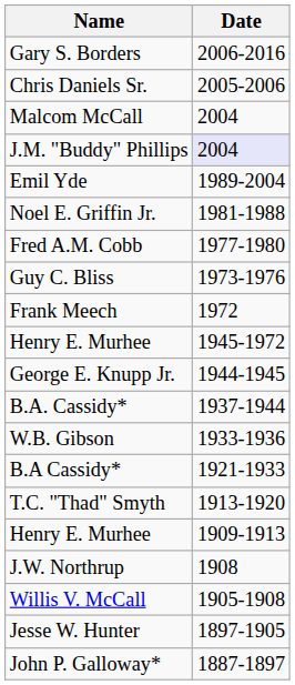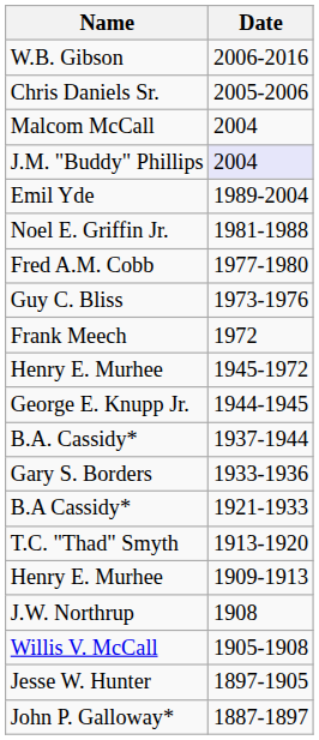row 2 | Name: Gary S. Borders -> W.B. Gibson
row 14 | Name: W.B. Gibson -> Gary S. Borders
